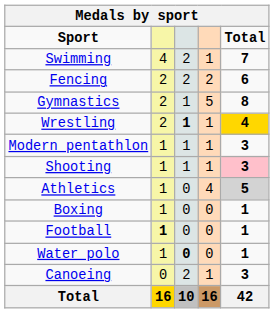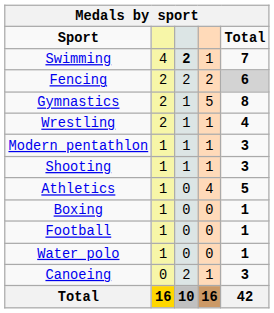Swimming | column 3: normal -> bold
Fencing | Total: no background -> lightgrey background
Wrestling | column 3: bold -> normal
Wrestling | Total: gold background -> no background
Shooting | Total: pink background -> no background
Athletics | Total: lightgrey background -> no background
Football | column 2: bold -> normal
Water polo | column 3: bold -> normal
